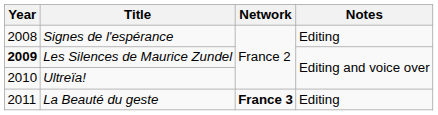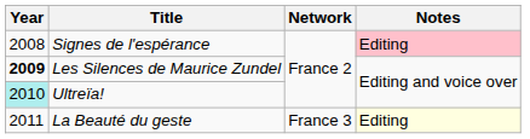Signes de l'espérance | Notes: no background -> pink background
Ultreïa! | Year: no background -> paleturquoise background
La Beauté du geste | Network: bold -> normal
La Beauté du geste | Notes: no background -> lightyellow background
